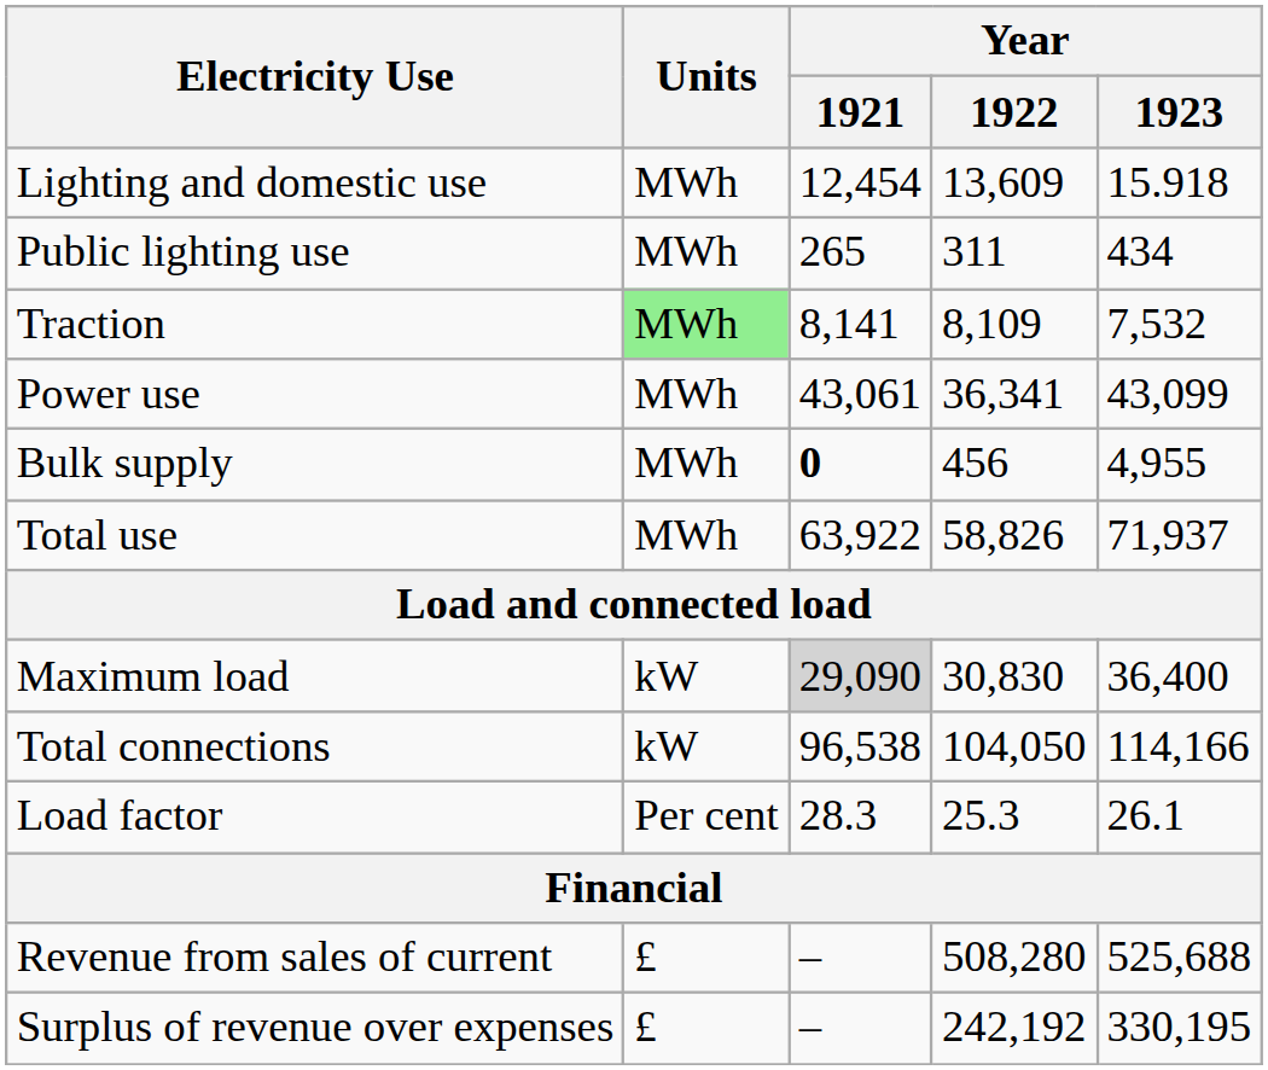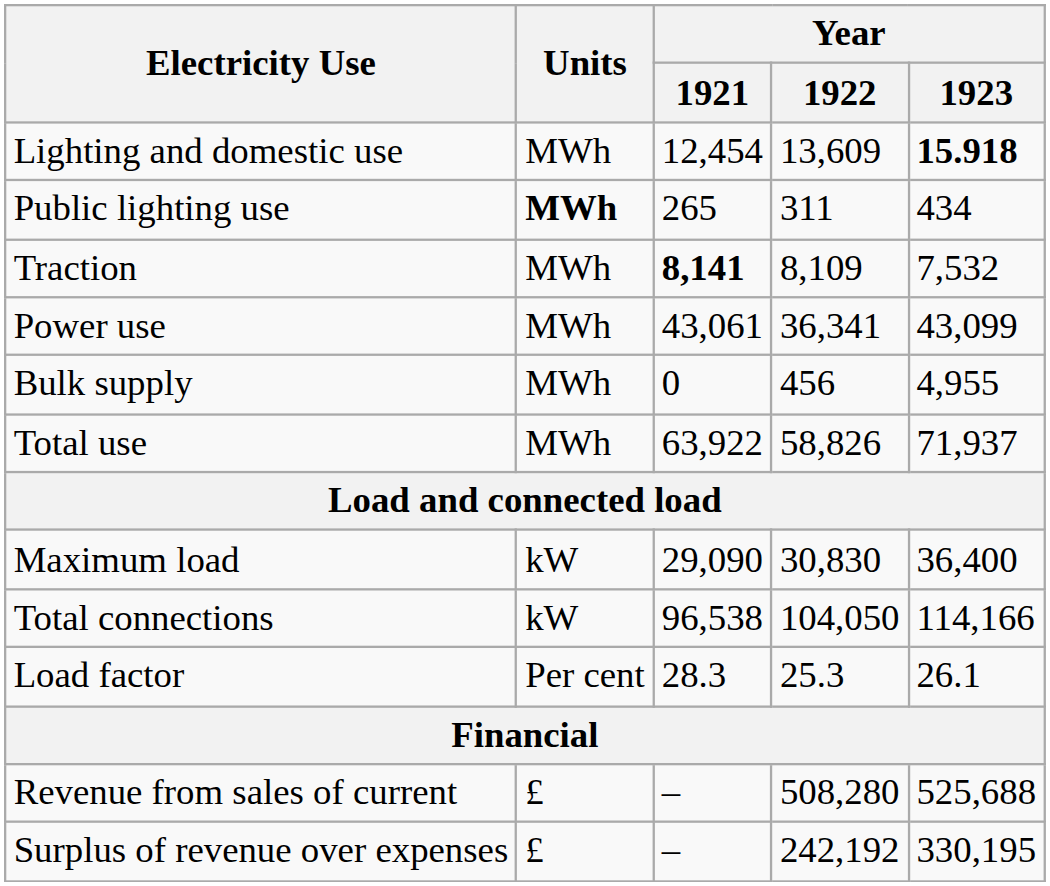Lighting and domestic use | Year / 1923: normal -> bold
Public lighting use | Units: normal -> bold
Traction | Units: lightgreen background -> no background
Traction | Year / 1921: normal -> bold
Bulk supply | Year / 1921: bold -> normal
Maximum load | Year / 1921: lightgrey background -> no background
